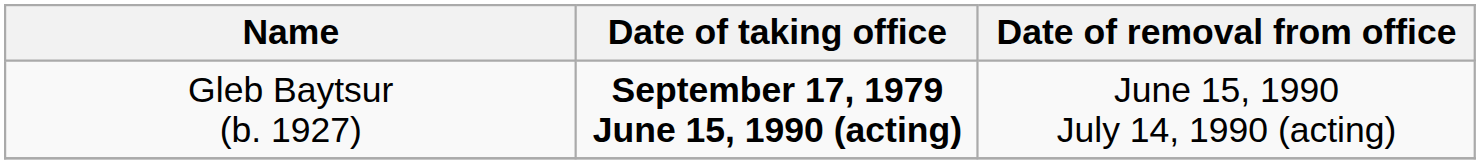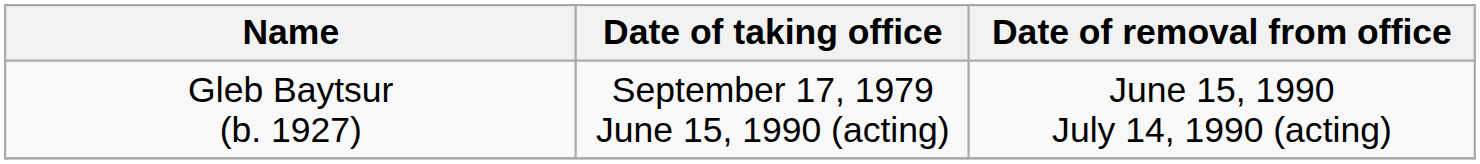Gleb Baytsur (b. 1927) | Date of taking office: bold -> normal
